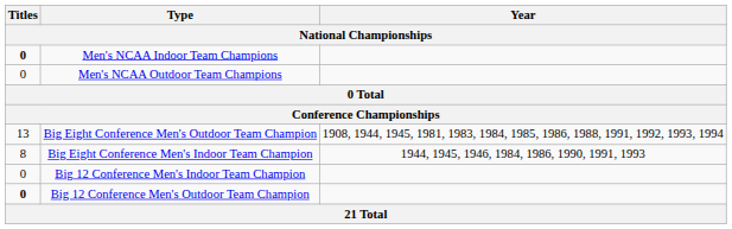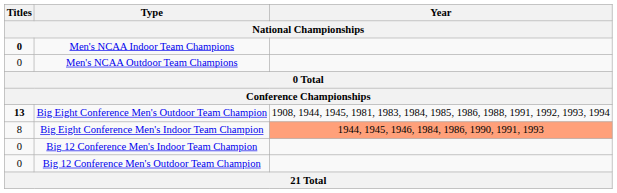Big Eight Conference Men's Outdoor Team Champion | Titles / National Championships: normal -> bold
Big Eight Conference Men's Indoor Team Champion | Year / National Championships: no background -> lightsalmon background
Big 12 Conference Men's Outdoor Team Champion | Titles / National Championships: bold -> normal
